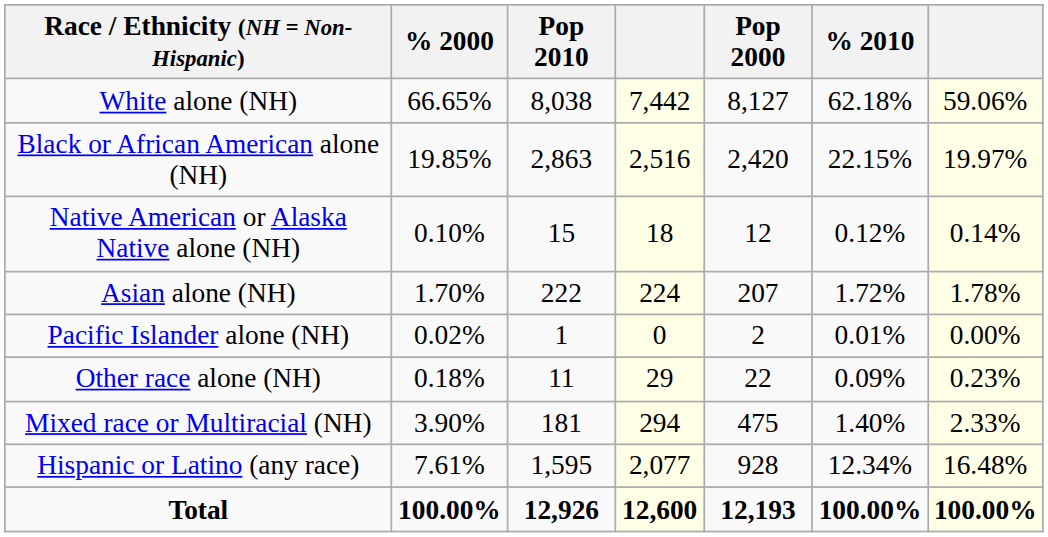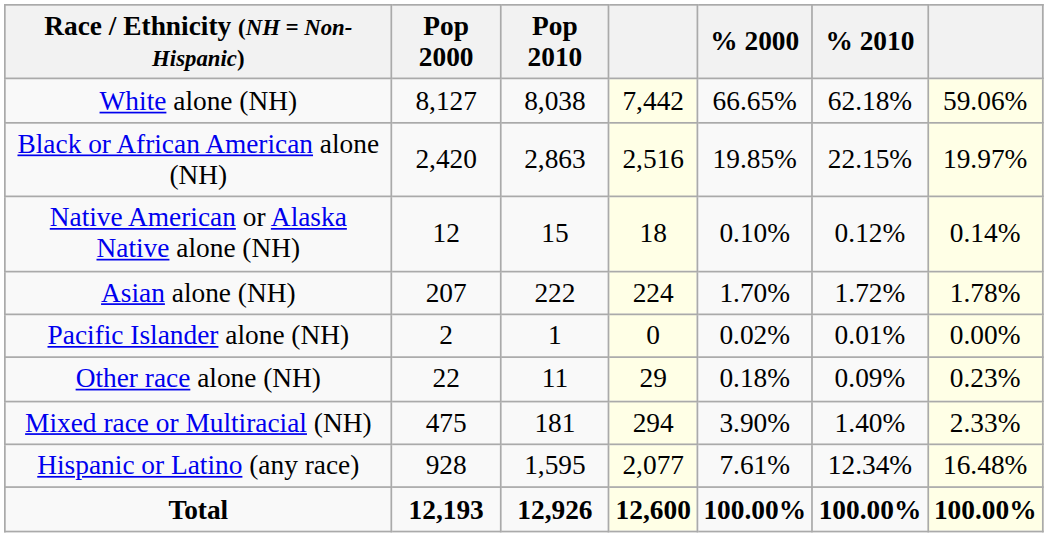columns swapped: Pop 2000 <-> % 2000
